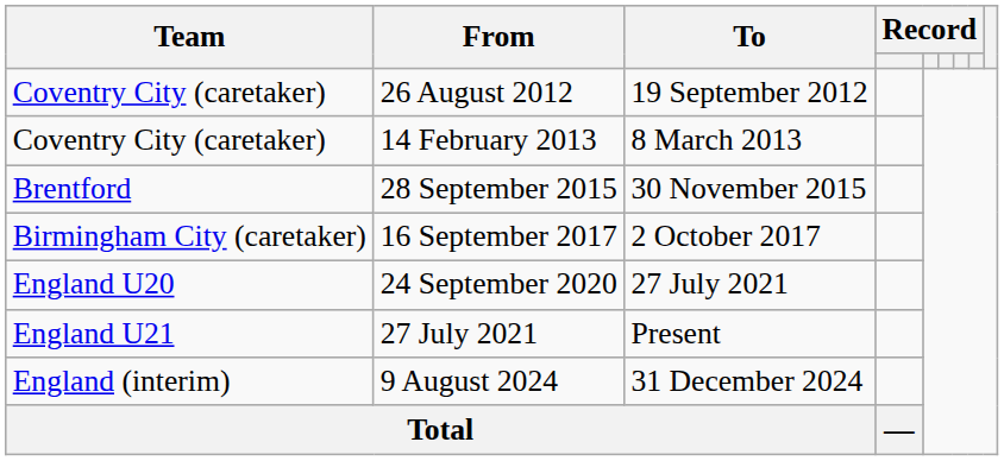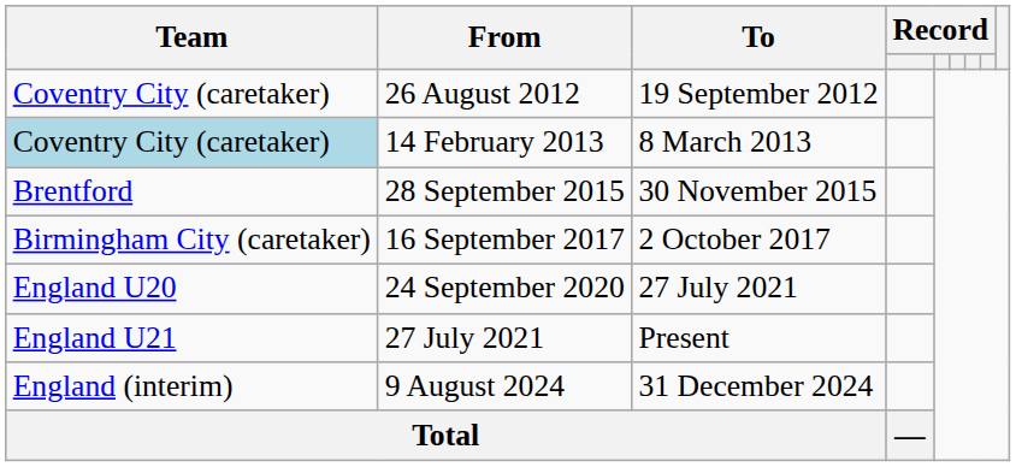14 February 2013 | Team: no background -> lightblue background
